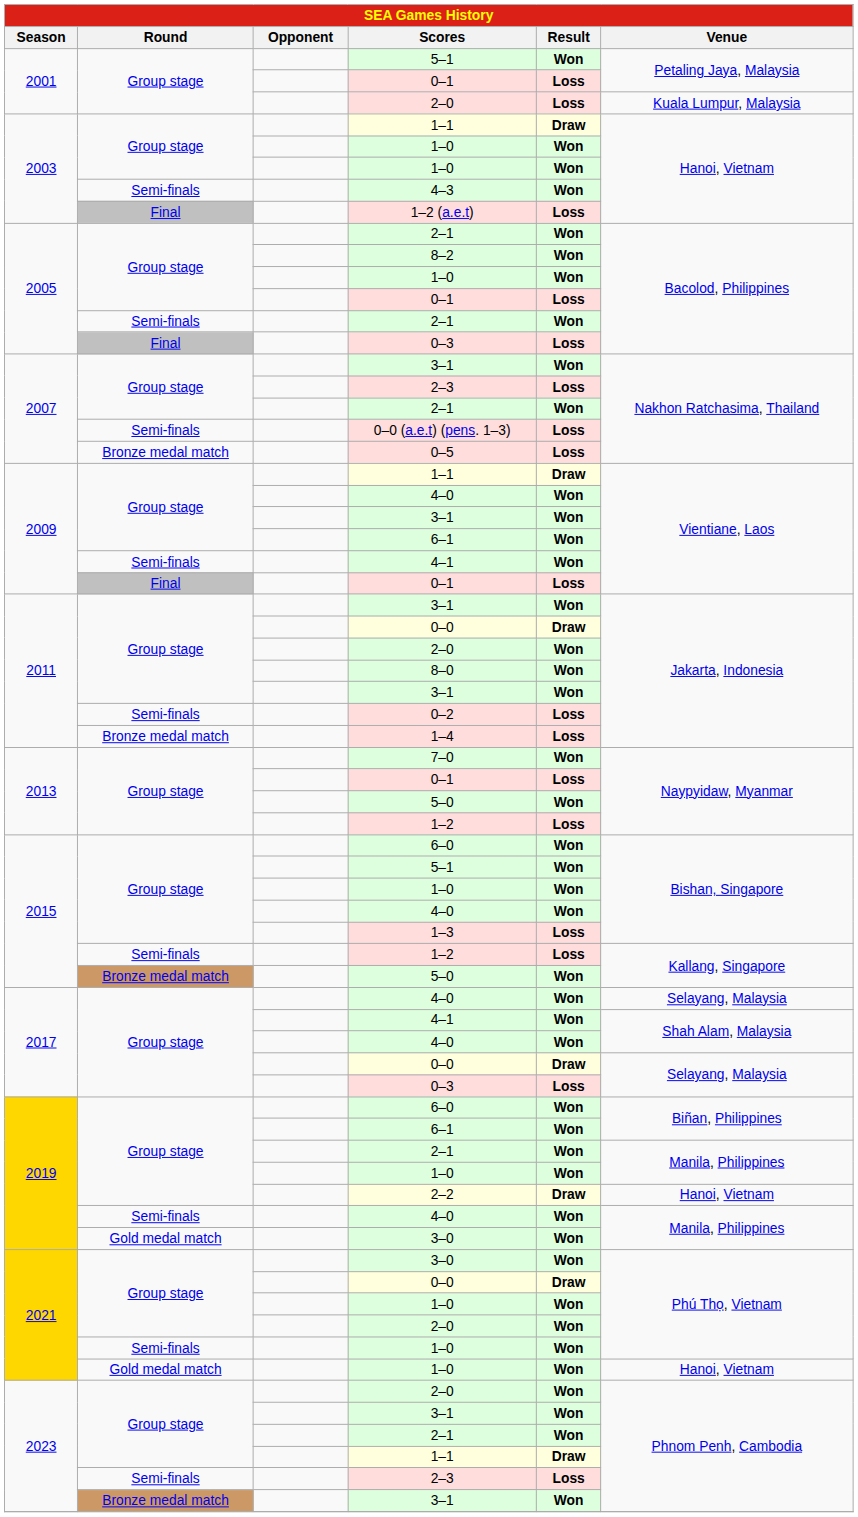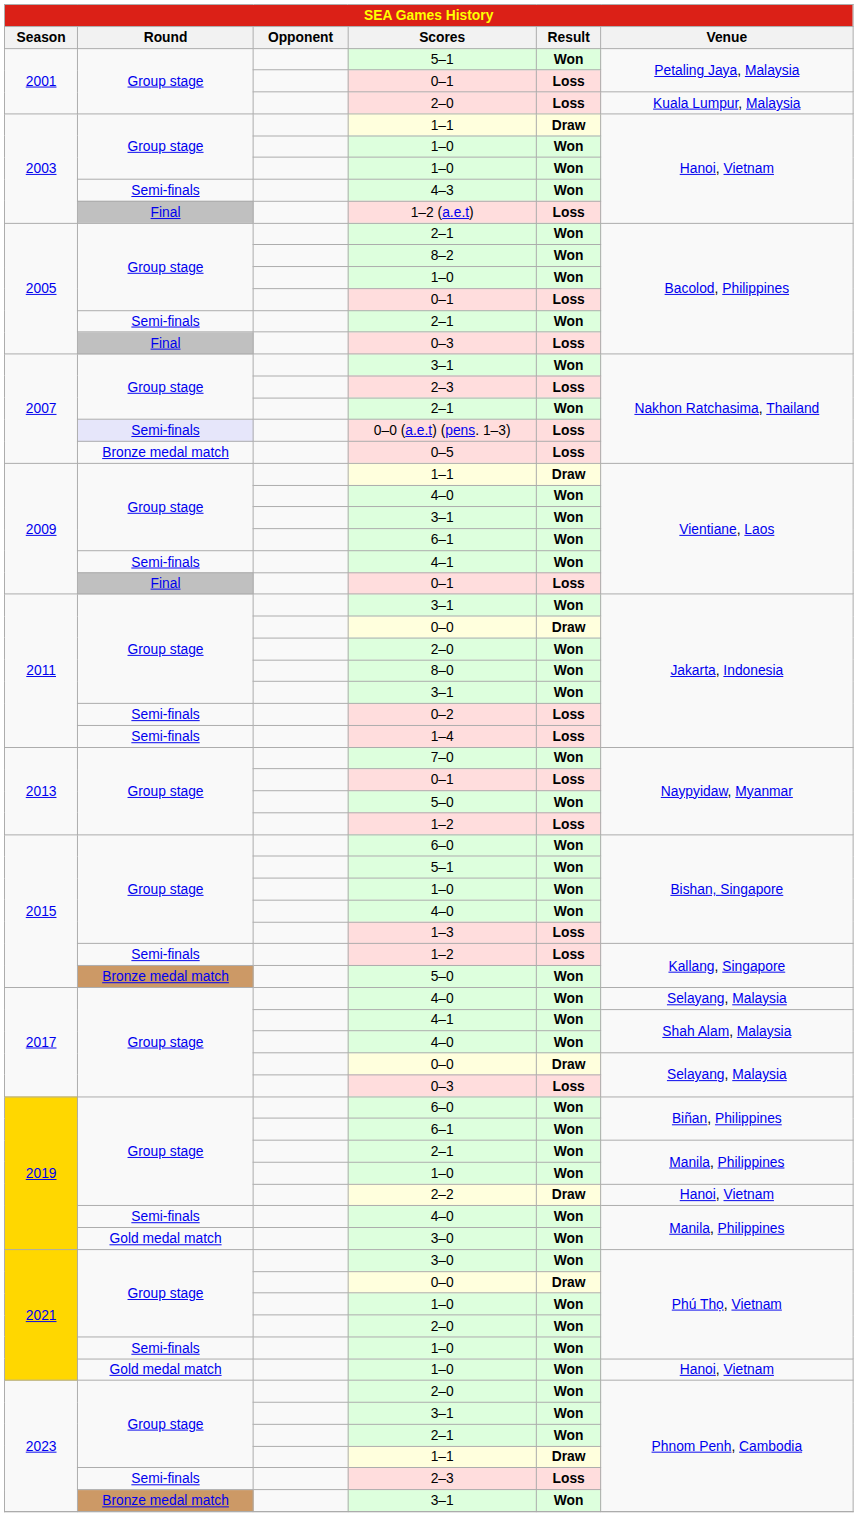0–0 (a.e.t) (pens. 1–3) | Round: no background -> lavender background
1–4 | Round: Bronze medal match -> Semi-finals
